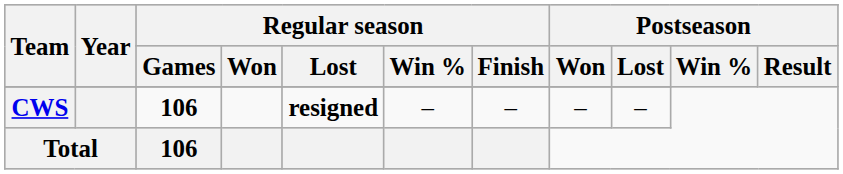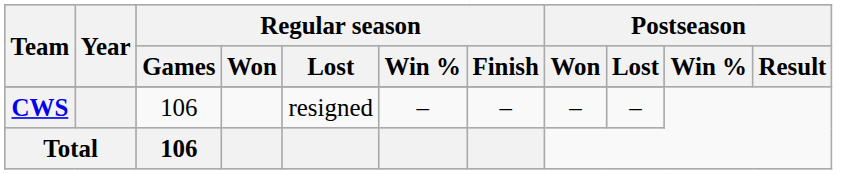CWS | Regular season / Games: bold -> normal
CWS | Regular season / Lost: bold -> normal
